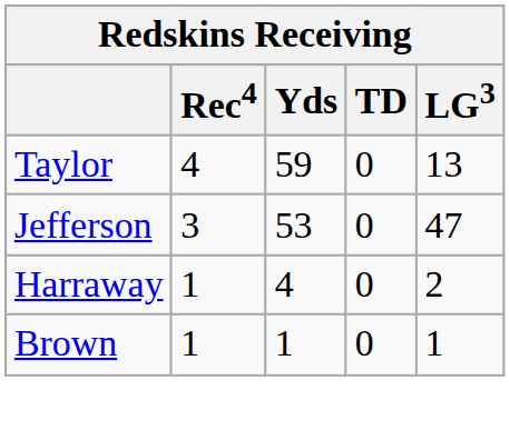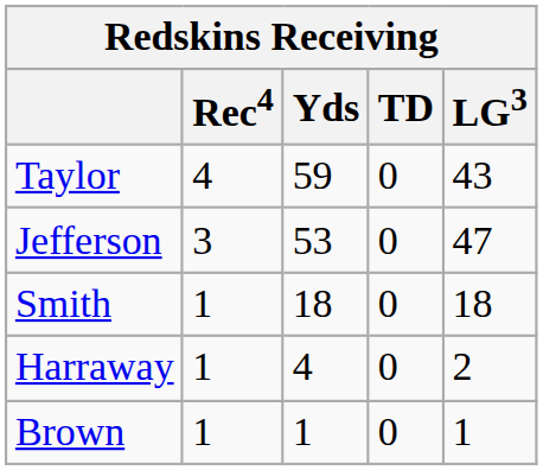Taylor | LG3: 13 -> 43
+ row: Smith | 1 | 18 | 0 | 18
